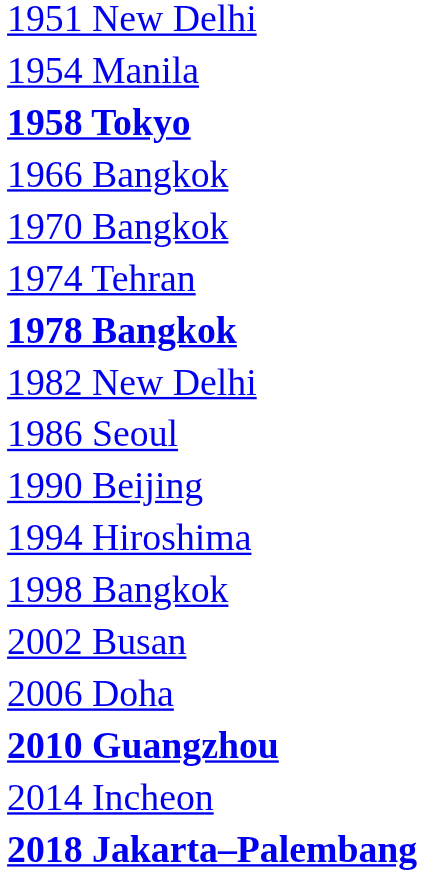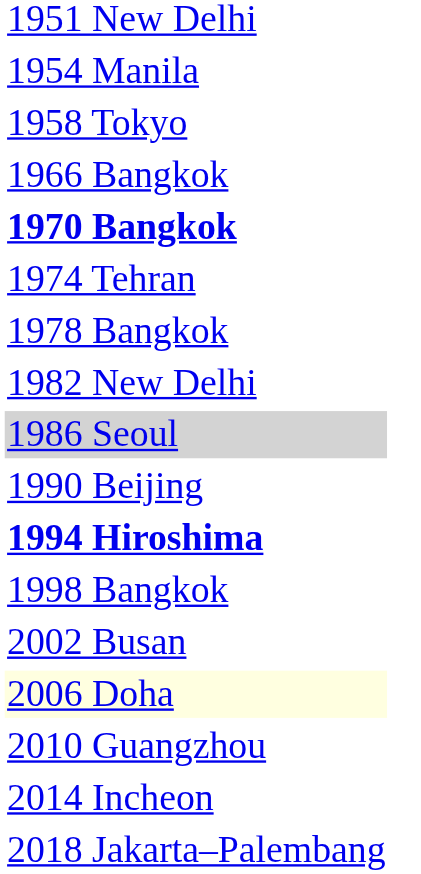1958 Tokyo | column 1: bold -> normal
1970 Bangkok | column 1: normal -> bold
1978 Bangkok | column 1: bold -> normal
1986 Seoul | column 1: no background -> lightgrey background
1994 Hiroshima | column 1: normal -> bold
2006 Doha | column 1: no background -> lightyellow background
2010 Guangzhou | column 1: bold -> normal
2018 Jakarta–Palembang | column 1: bold -> normal
